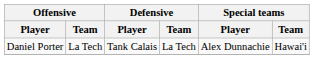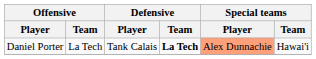Daniel Porter | Defensive / Team: normal -> bold
Daniel Porter | Special teams / Player: no background -> lightsalmon background
